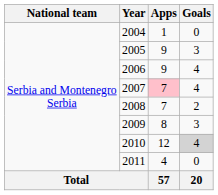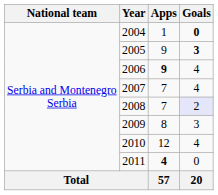2004 | Goals: normal -> bold
2005 | Goals: normal -> bold
2006 | Apps: normal -> bold
2007 | Apps: pink background -> no background
2008 | Goals: no background -> lavender background
2010 | Goals: lightgrey background -> no background
2011 | Apps: normal -> bold
